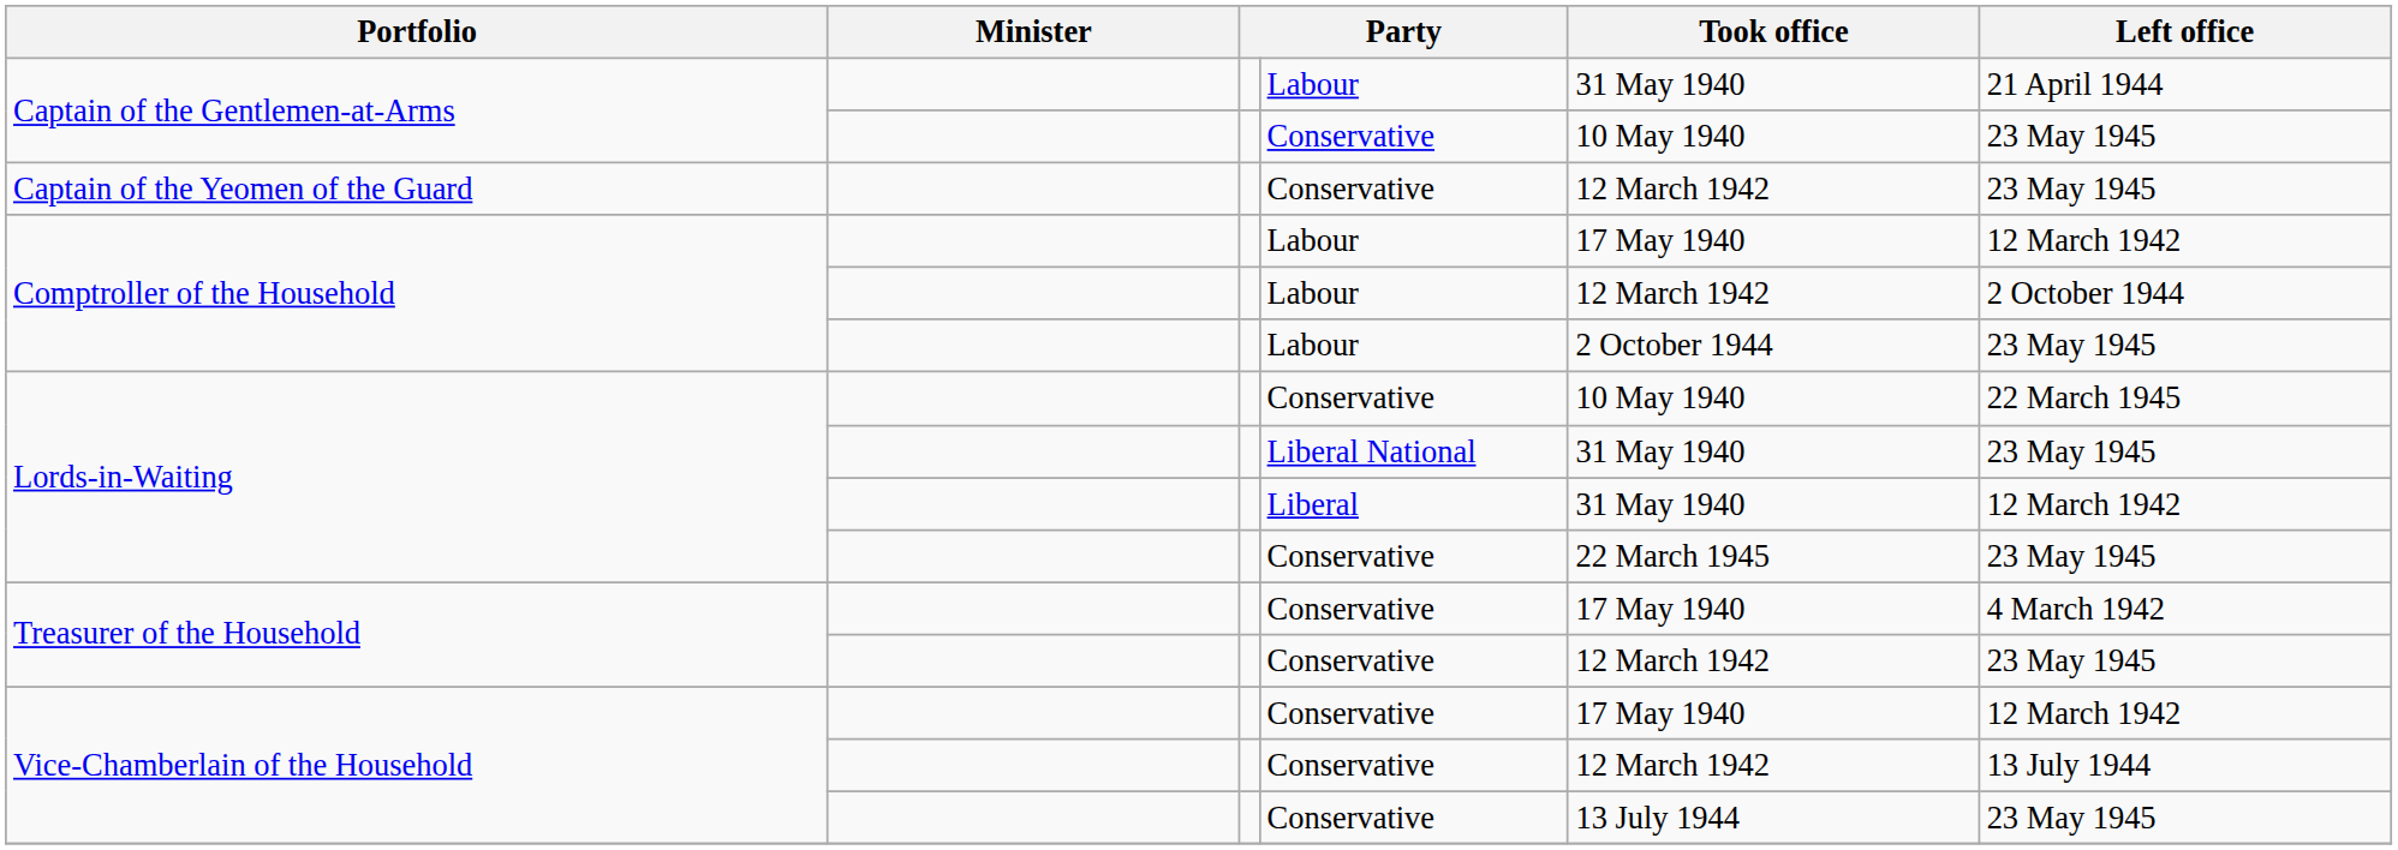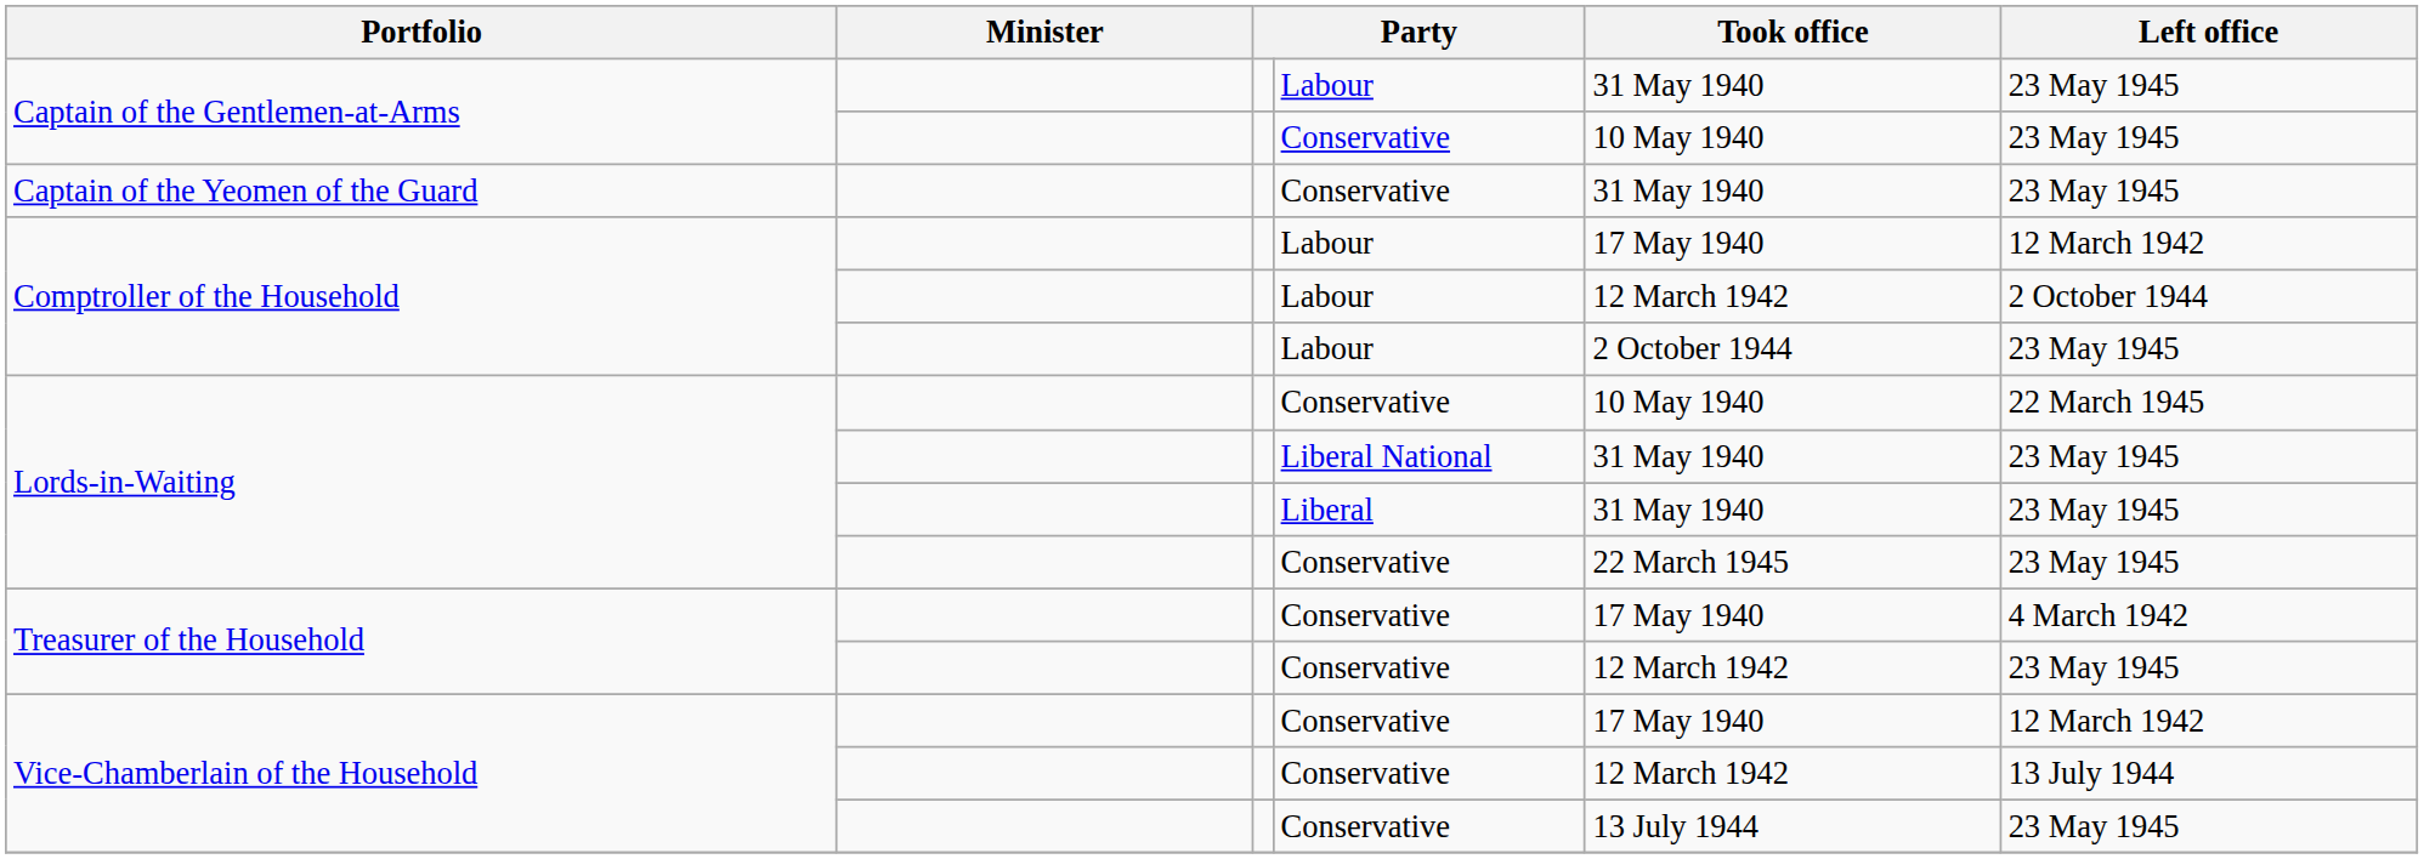Captain of the Gentlemen-at-Arms / Labour | Left office: 21 April 1944 -> 23 May 1945
Captain of the Yeomen of the Guard | Took office: 12 March 1942 -> 31 May 1940
Lords-in-Waiting / Liberal | Left office: 12 March 1942 -> 23 May 1945
